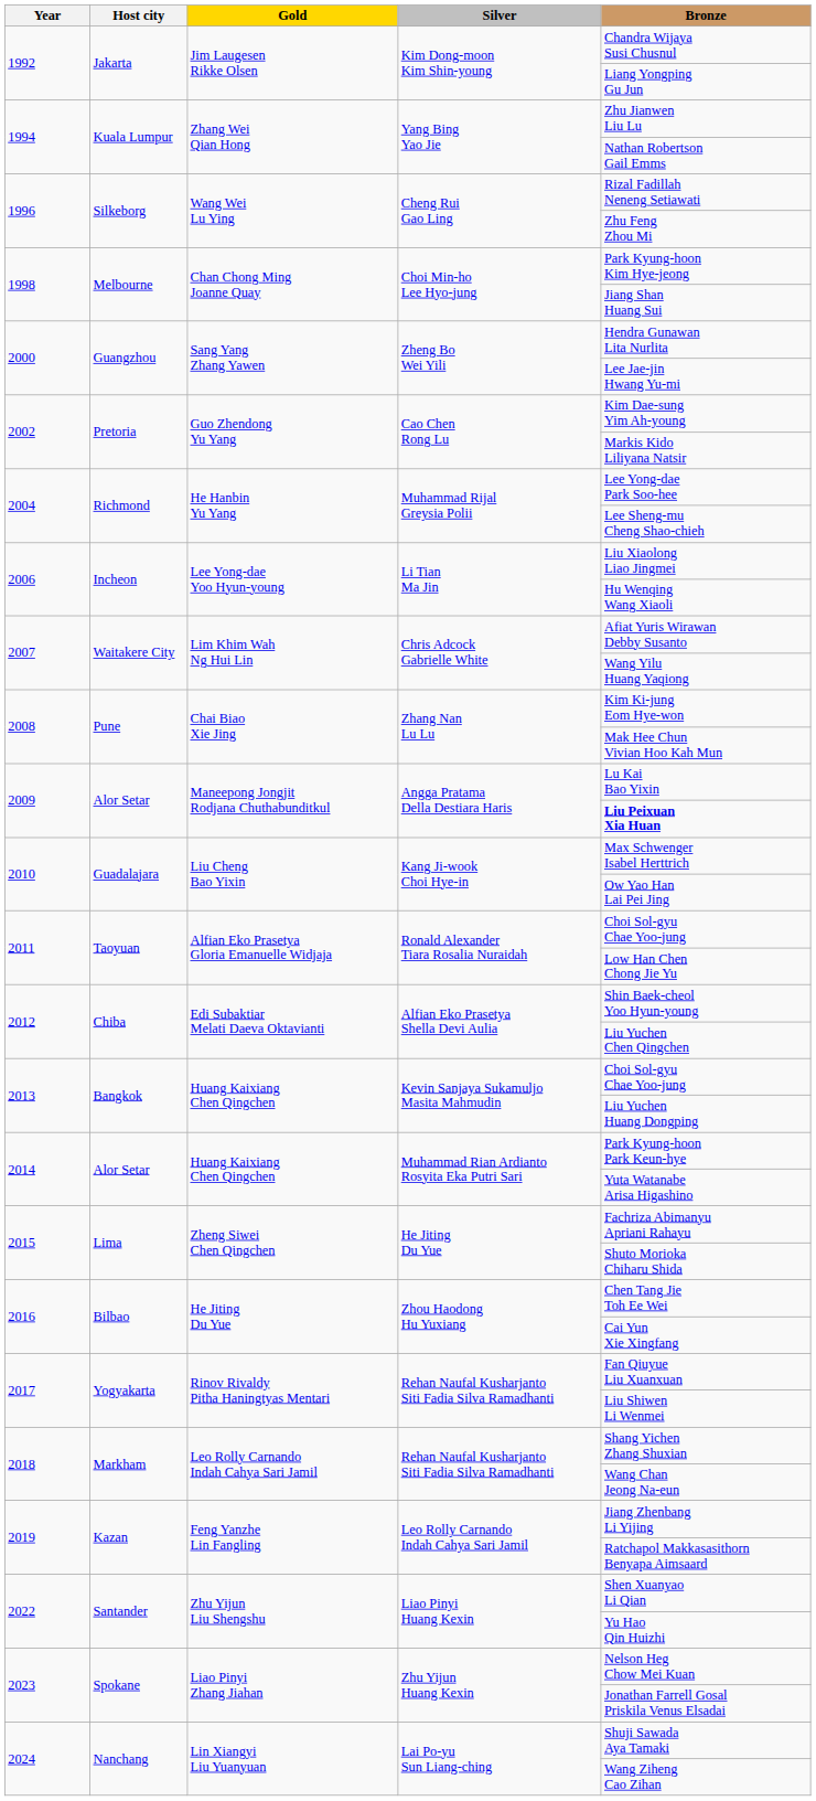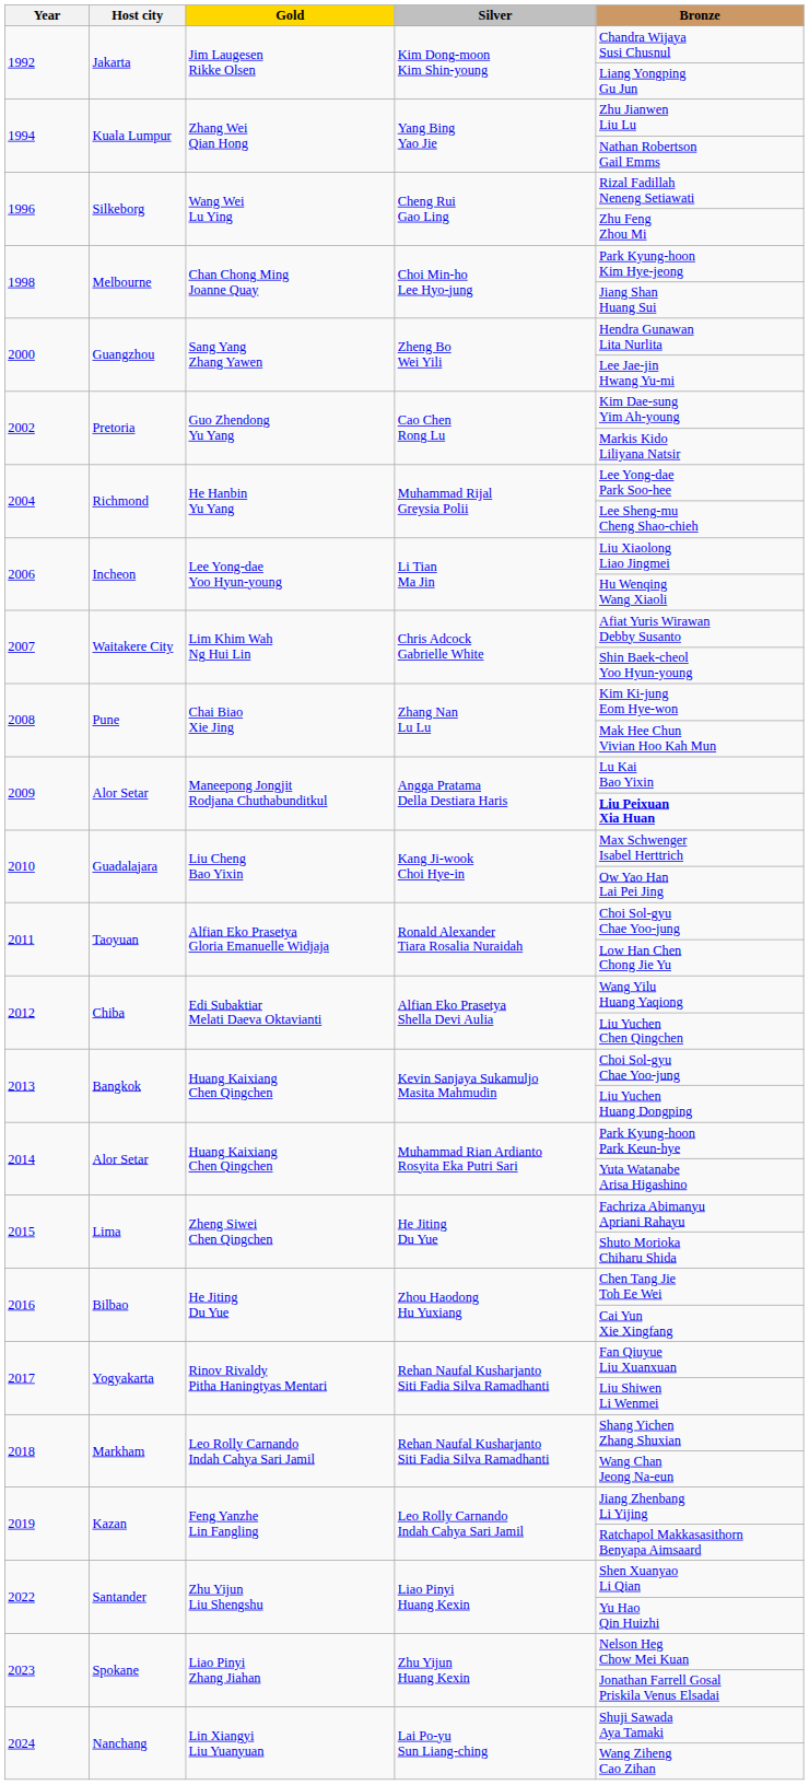row 19 | Bronze: Wang Yilu Huang Yaqiong -> Shin Baek-cheol Yoo Hyun-young
row 28 | Bronze: Shin Baek-cheol Yoo Hyun-young -> Wang Yilu Huang Yaqiong
